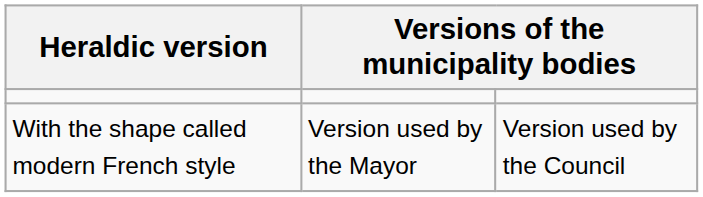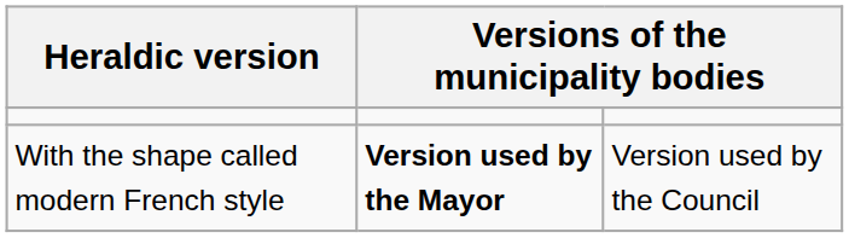With the shape called modern French style | column 2: normal -> bold
